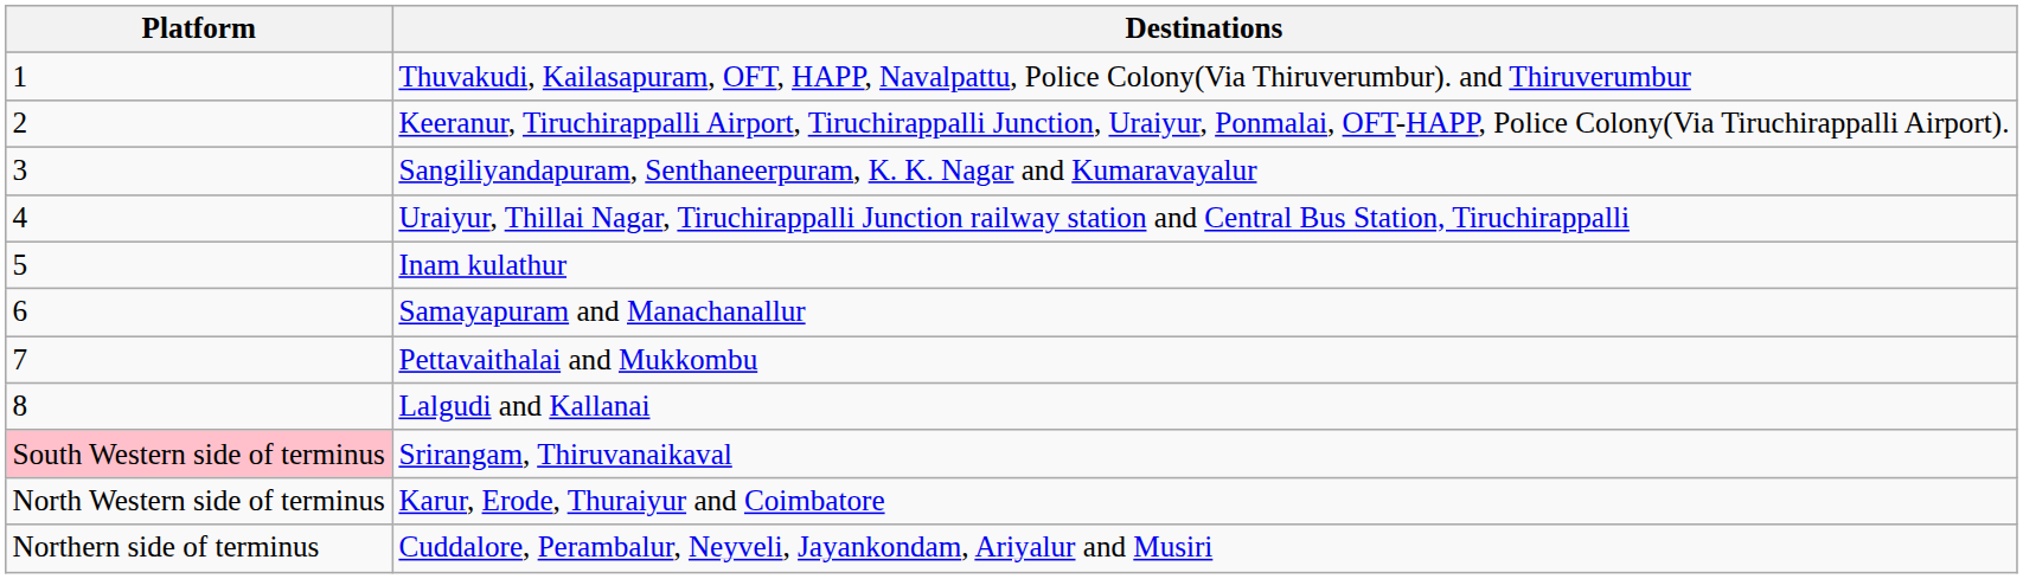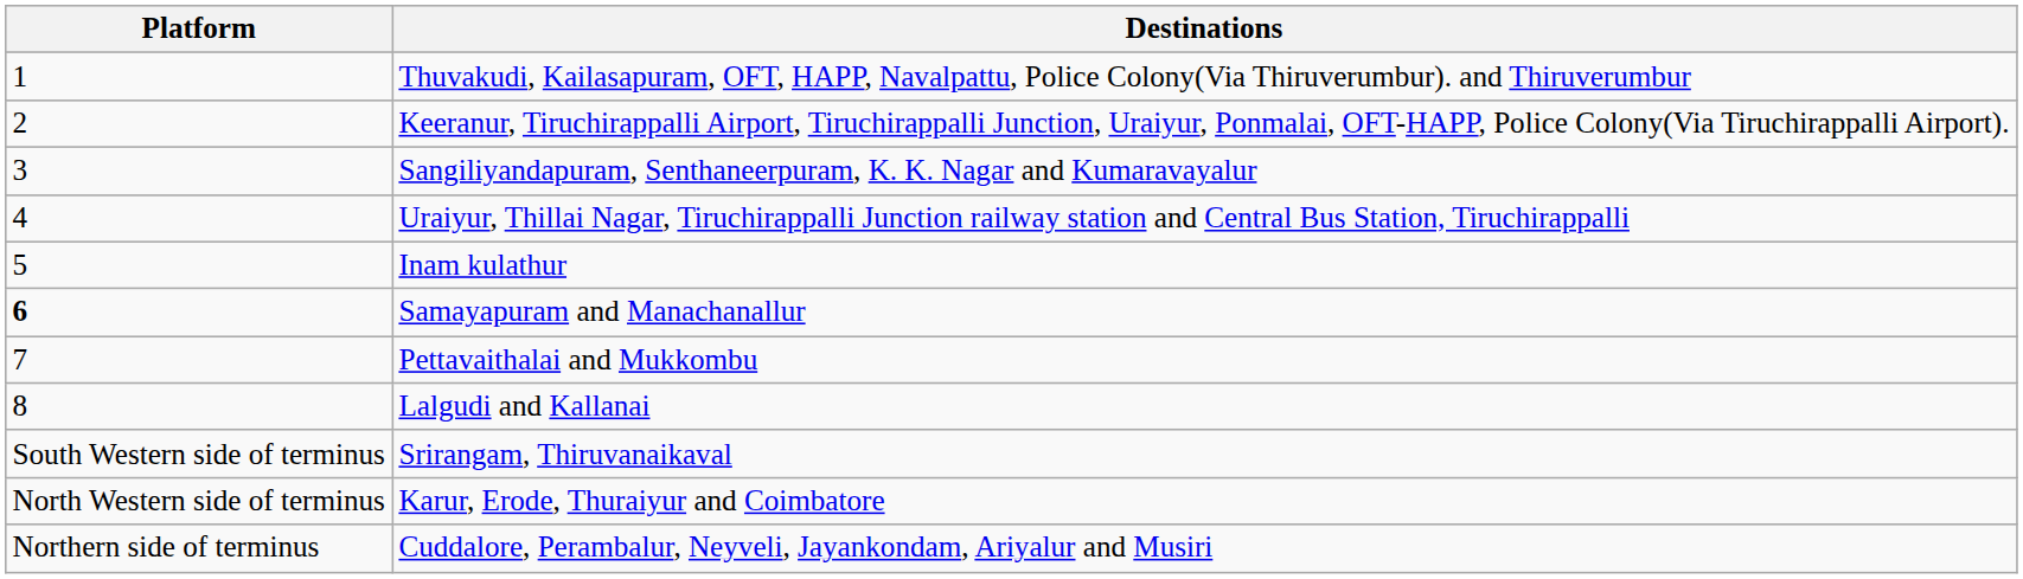Samayapuram and Manachanallur | Platform: normal -> bold
Srirangam, Thiruvanaikaval | Platform: pink background -> no background
